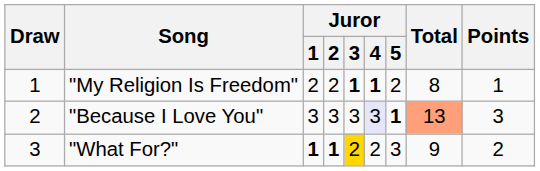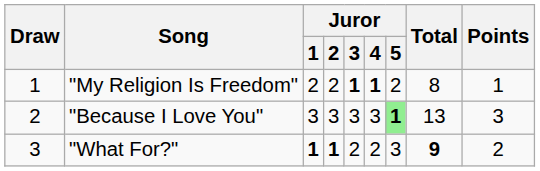"Because I Love You" | Juror / 4: lavender background -> no background
"Because I Love You" | Juror / 5: no background -> lightgreen background
"Because I Love You" | Total: lightsalmon background -> no background
"What For?" | Juror / 3: gold background -> no background
"What For?" | Total: normal -> bold
